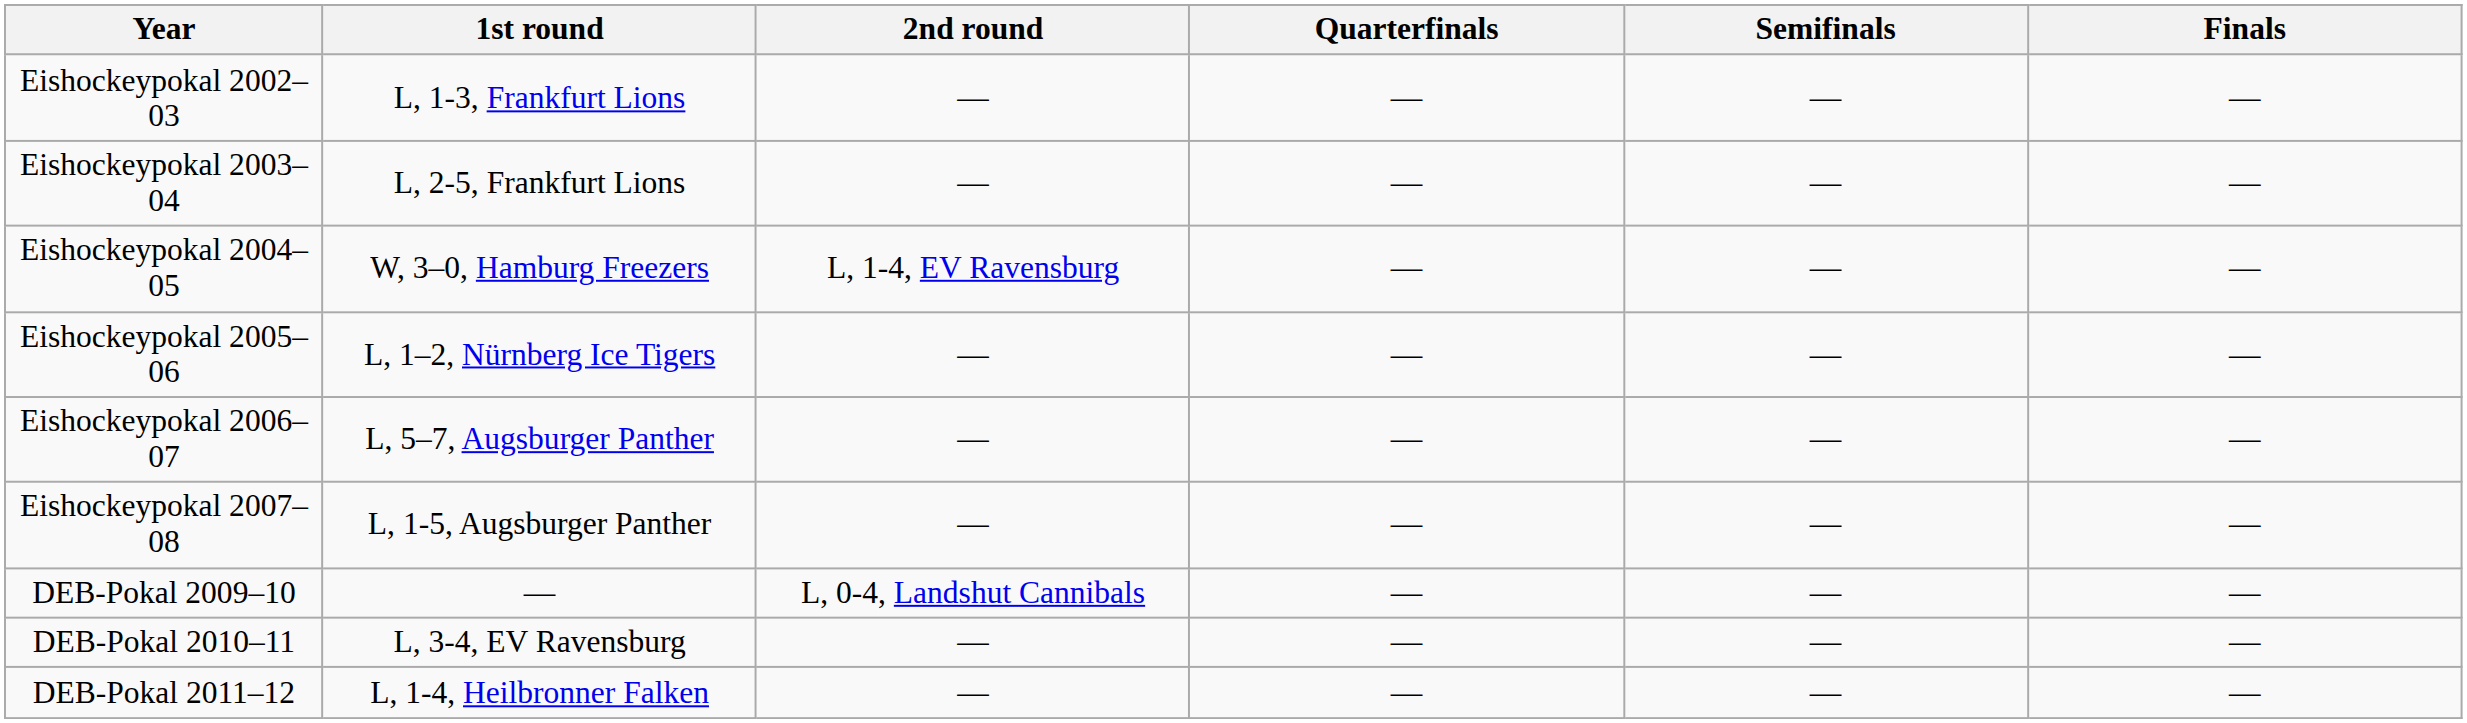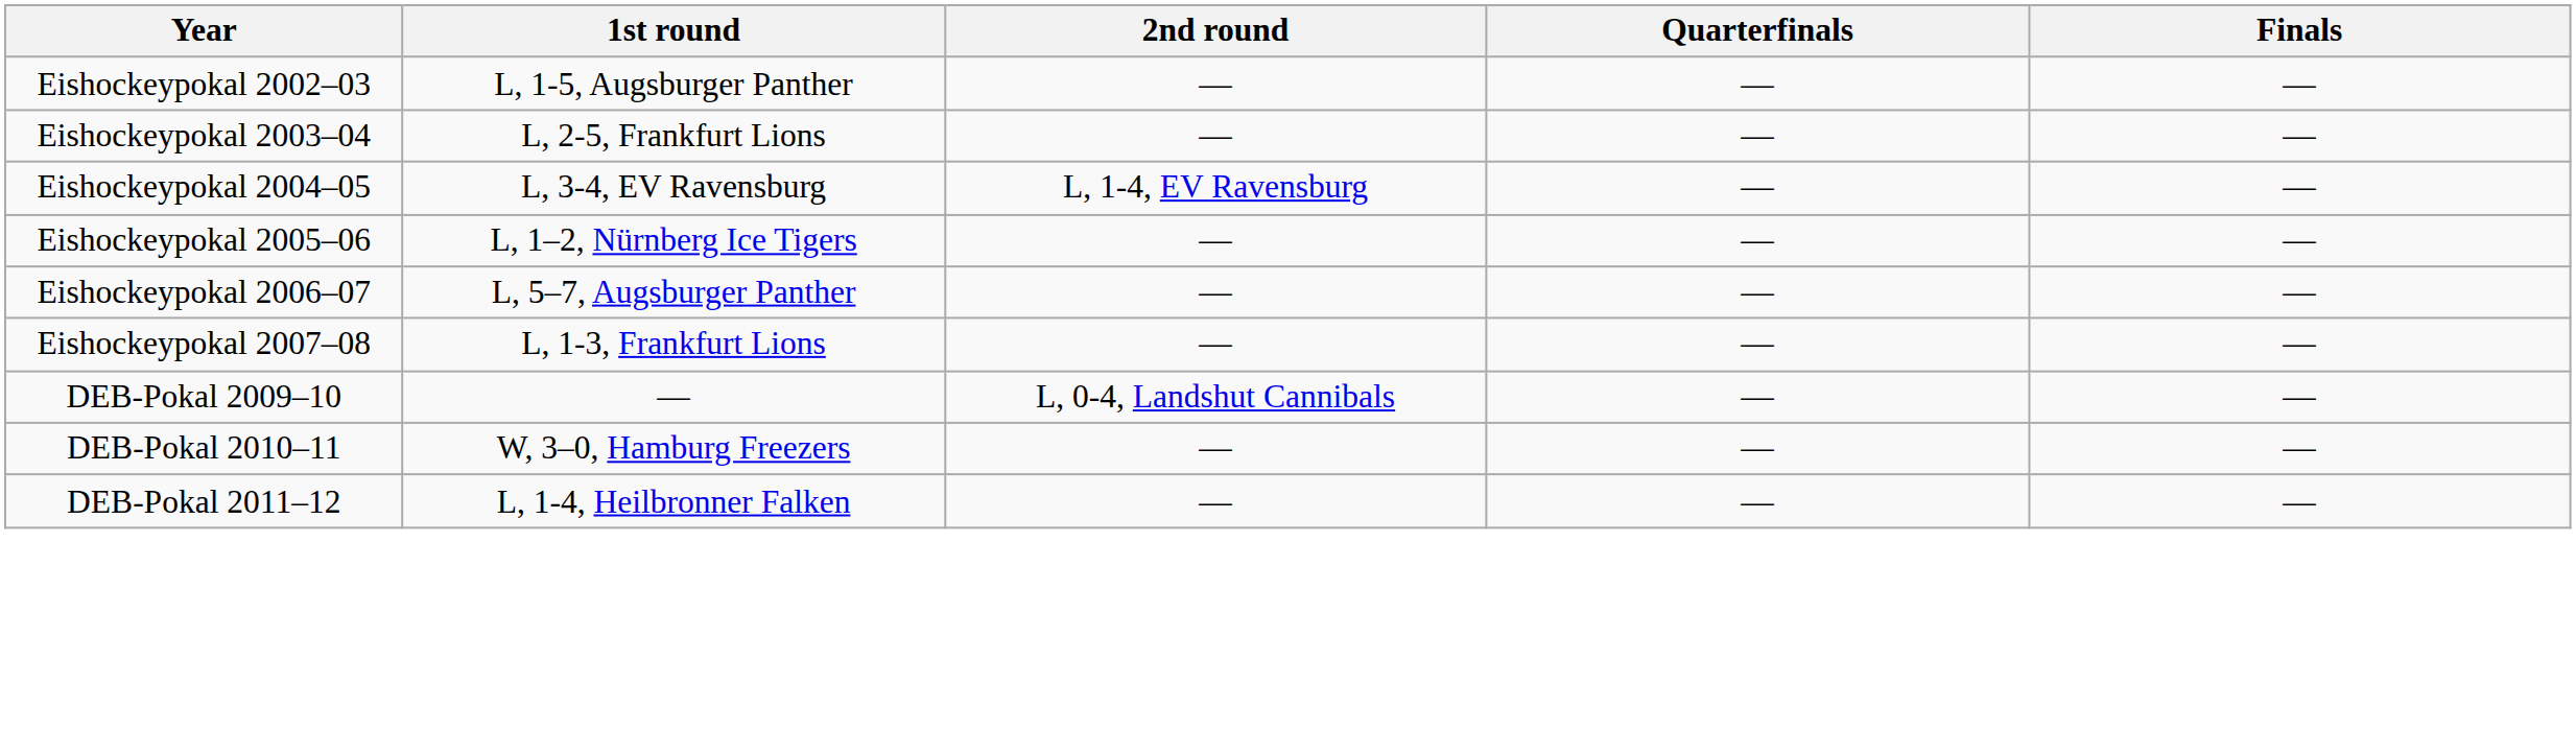- column: Semifinals | — | — | — | — | — | — | — | — | —
Eishockeypokal 2002–03 | 1st round: L, 1-3, Frankfurt Lions -> L, 1-5, Augsburger Panther
Eishockeypokal 2004–05 | 1st round: W, 3–0, Hamburg Freezers -> L, 3-4, EV Ravensburg
Eishockeypokal 2007–08 | 1st round: L, 1-5, Augsburger Panther -> L, 1-3, Frankfurt Lions
DEB-Pokal 2010–11 | 1st round: L, 3-4, EV Ravensburg -> W, 3–0, Hamburg Freezers
